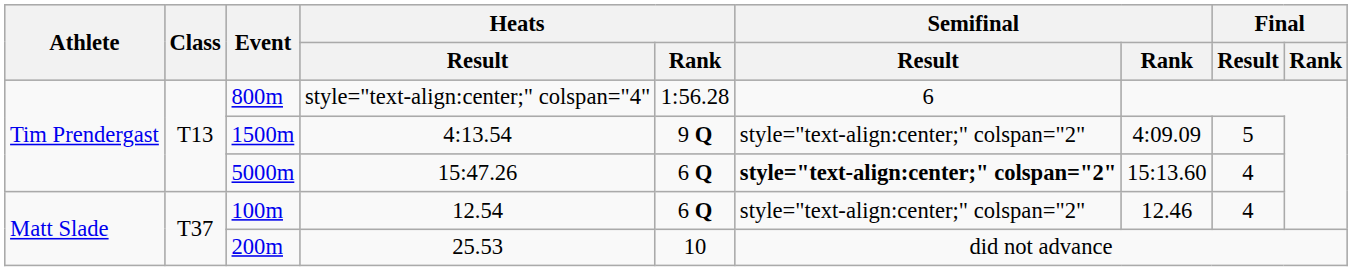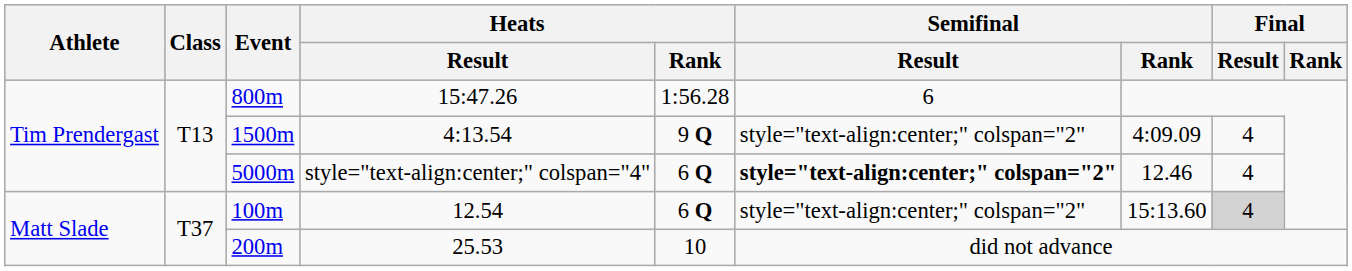800m | Heats / Result: style="text-align:center;" colspan="4" -> 15:47.26
1500m | Final / Result: 5 -> 4
5000m | Heats / Result: 15:47.26 -> style="text-align:center;" colspan="4"
5000m | Semifinal / Rank: 15:13.60 -> 12.46
100m | Semifinal / Rank: 12.46 -> 15:13.60
100m | Final / Result: no background -> lightgrey background
